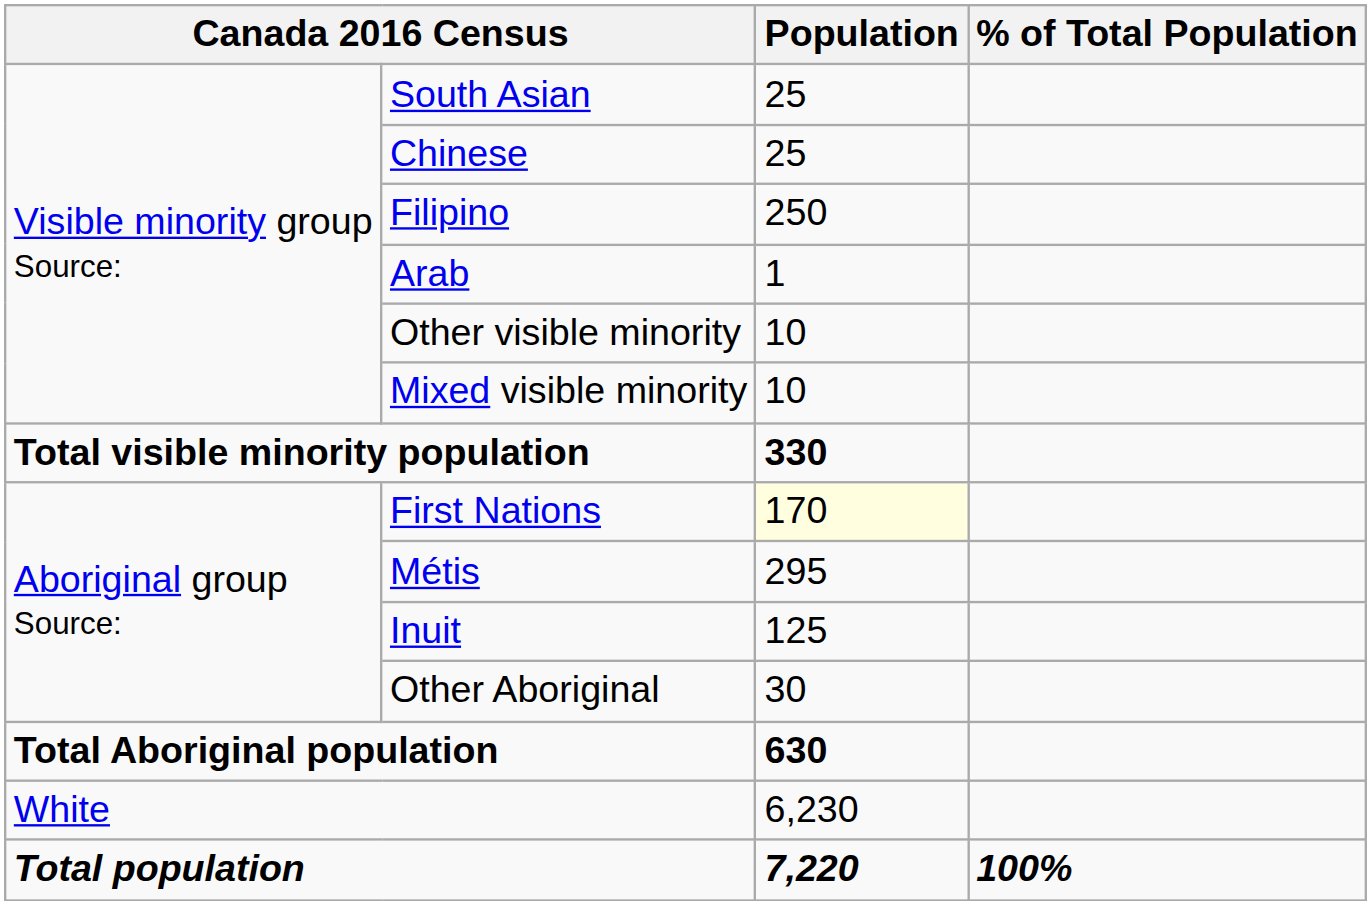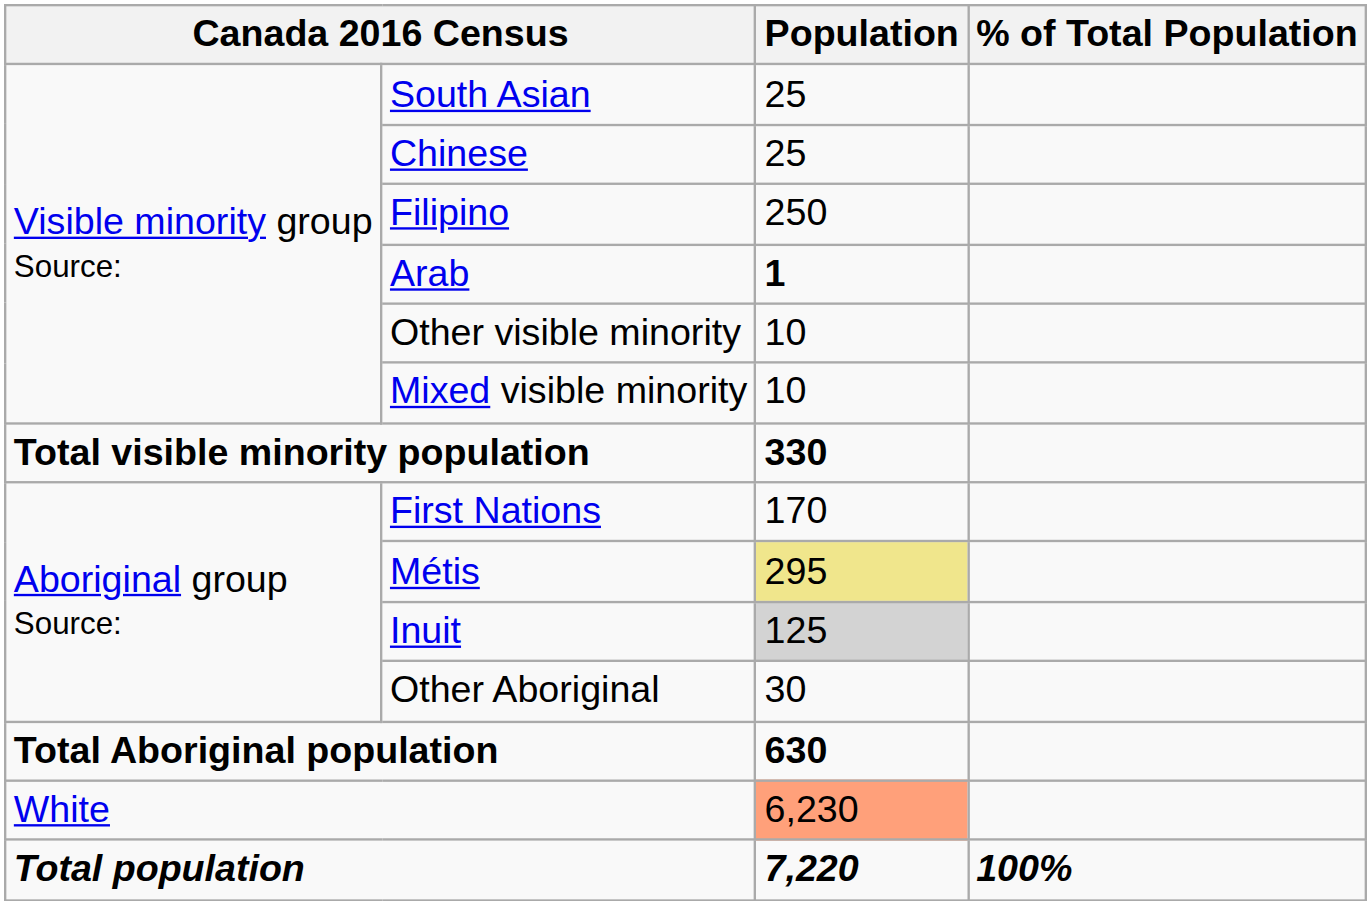Arab | Population: normal -> bold
First Nations | Population: lightyellow background -> no background
Métis | Population: no background -> khaki background
Inuit | Population: no background -> lightgrey background
White | Population: no background -> lightsalmon background
